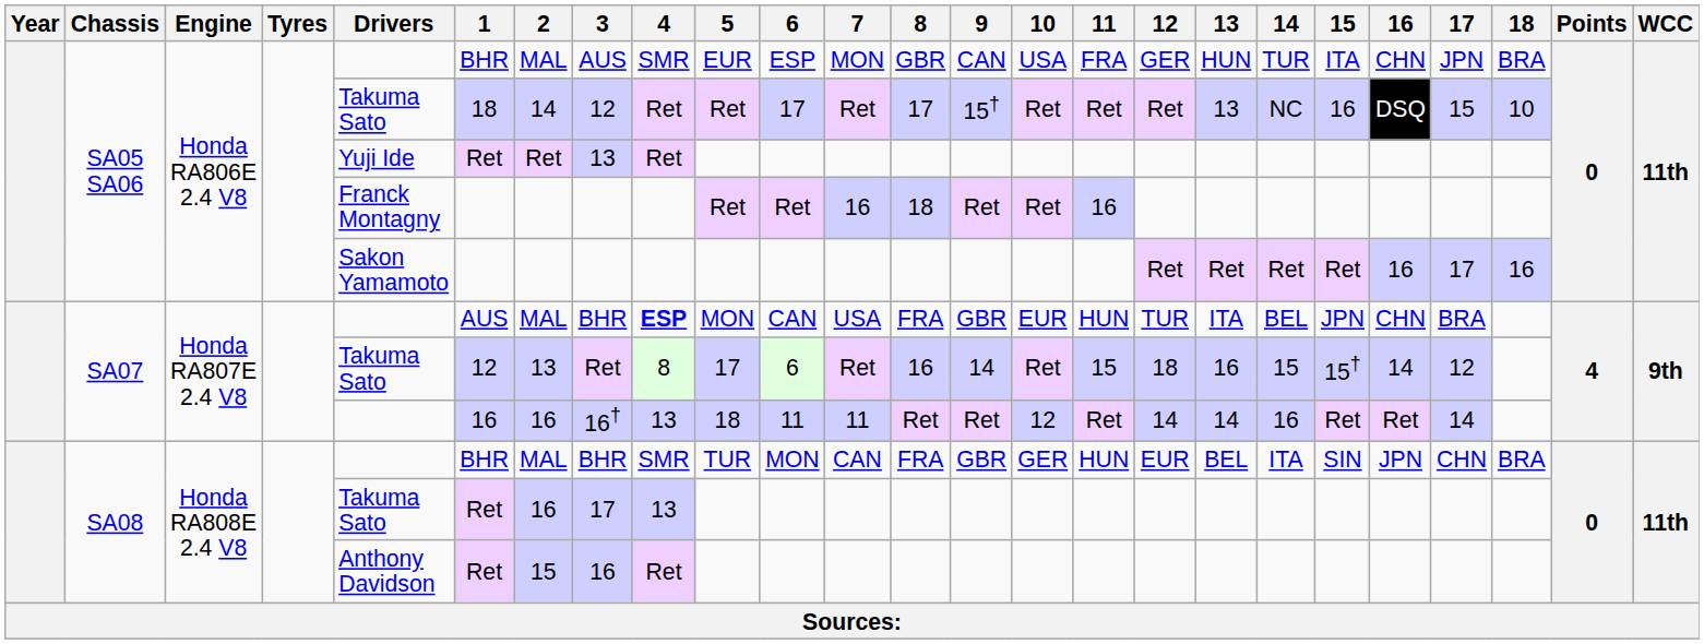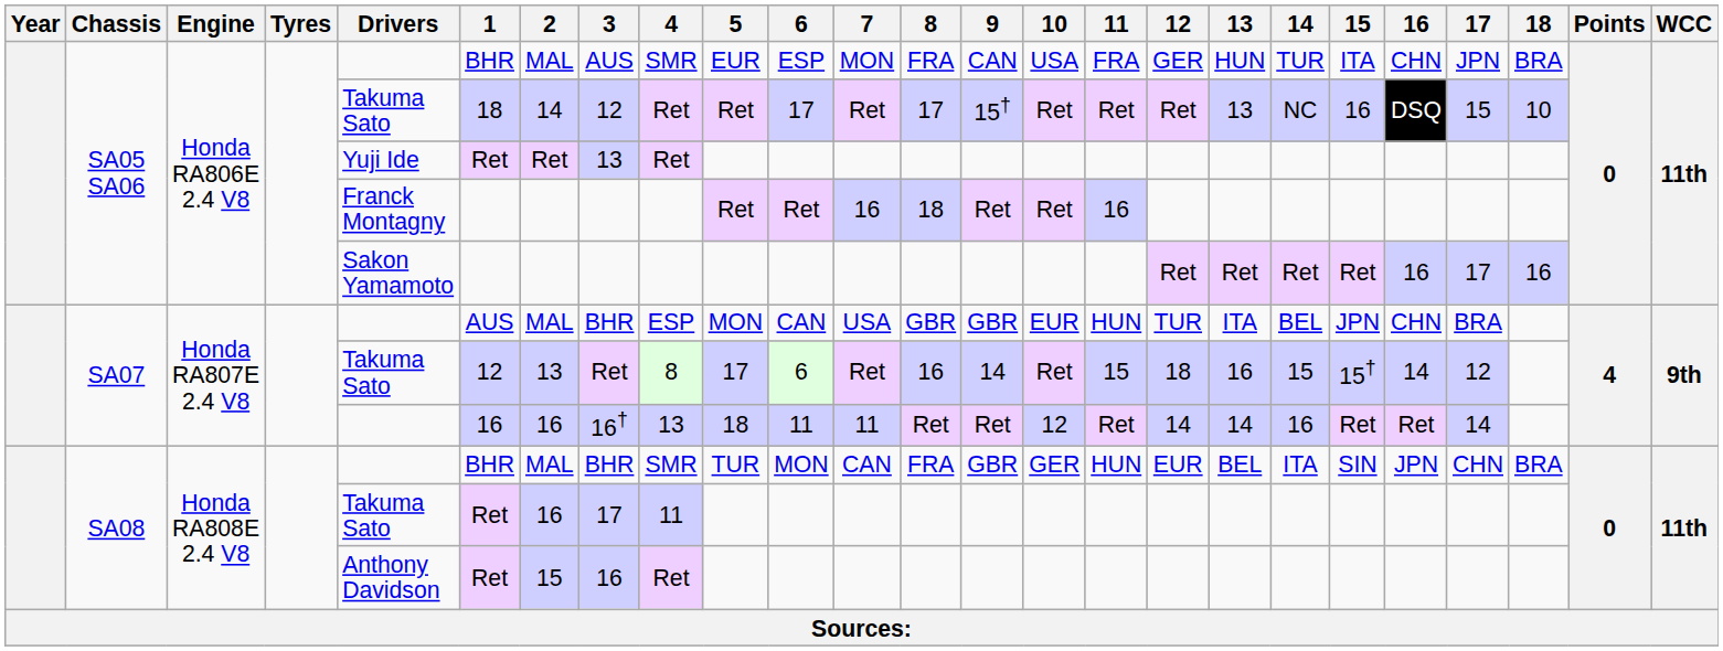row 2 | 8: GBR -> FRA
row 7 | 4: bold -> normal
row 7 | 8: FRA -> GBR
row 11 | 4: 13 -> 11
